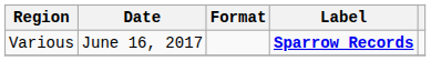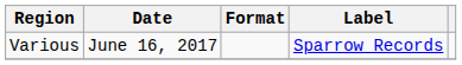Various | Label: bold -> normal
